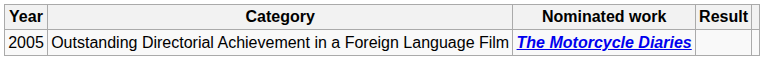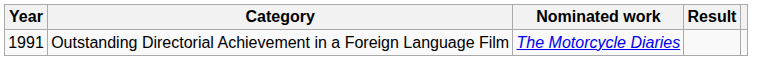row 2 | Year: 2005 -> 1991
row 2 | Nominated work: bold -> normal
